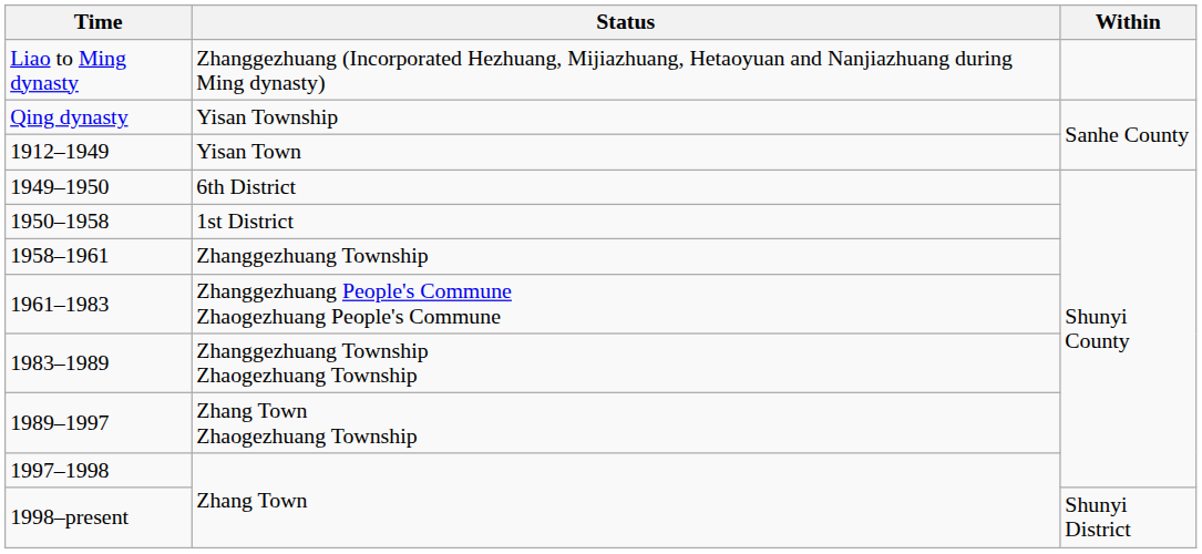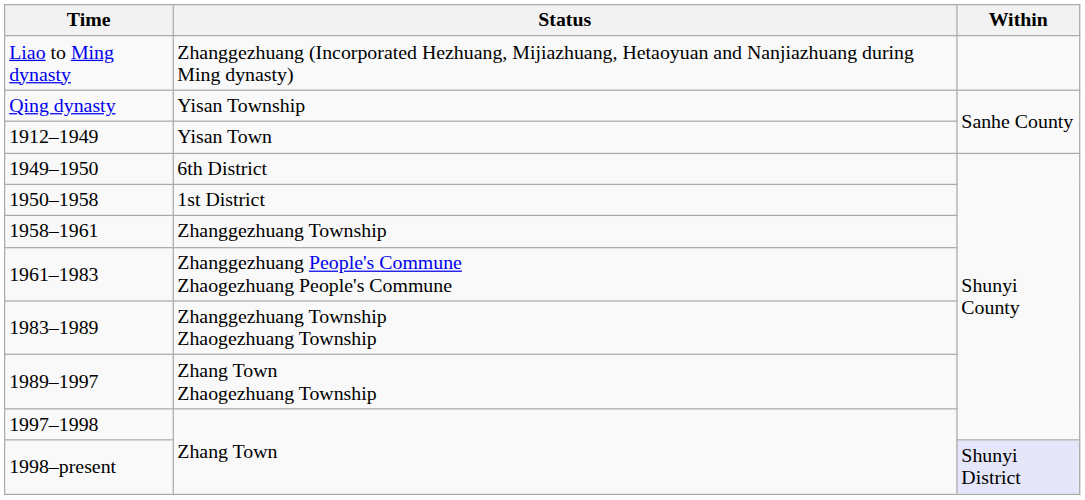1998–present / Zhang Town | Within: no background -> lavender background
